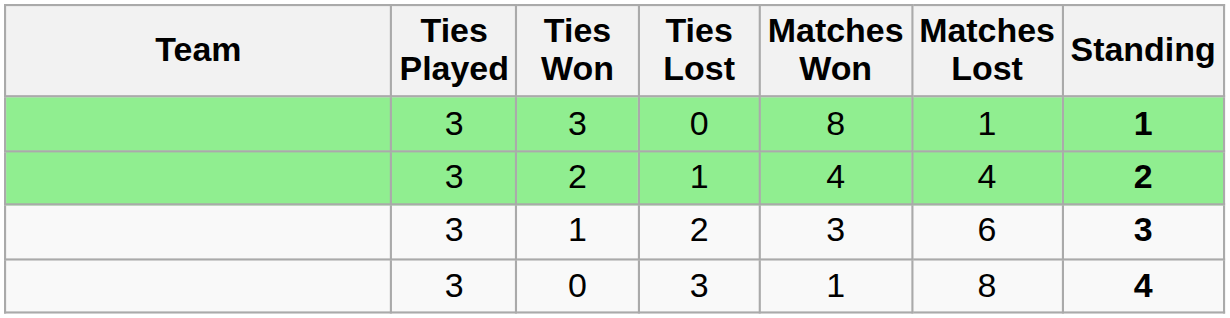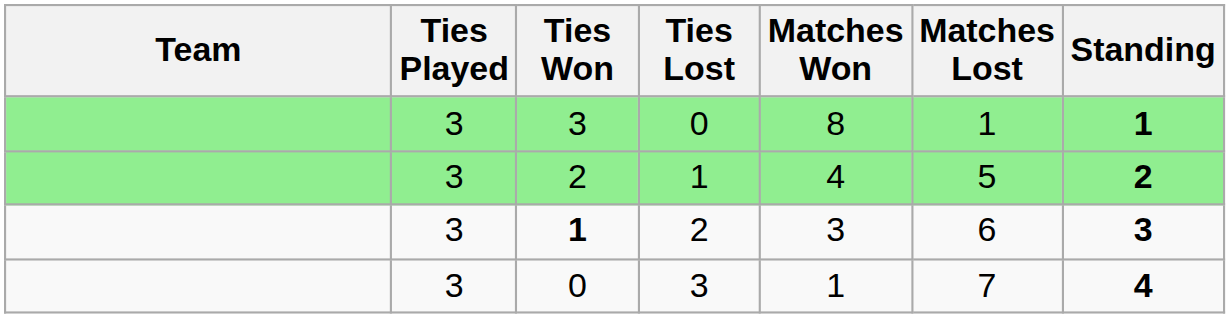row 3 | Matches Lost: 4 -> 5
row 4 | Ties Won: normal -> bold
row 5 | Matches Lost: 8 -> 7
